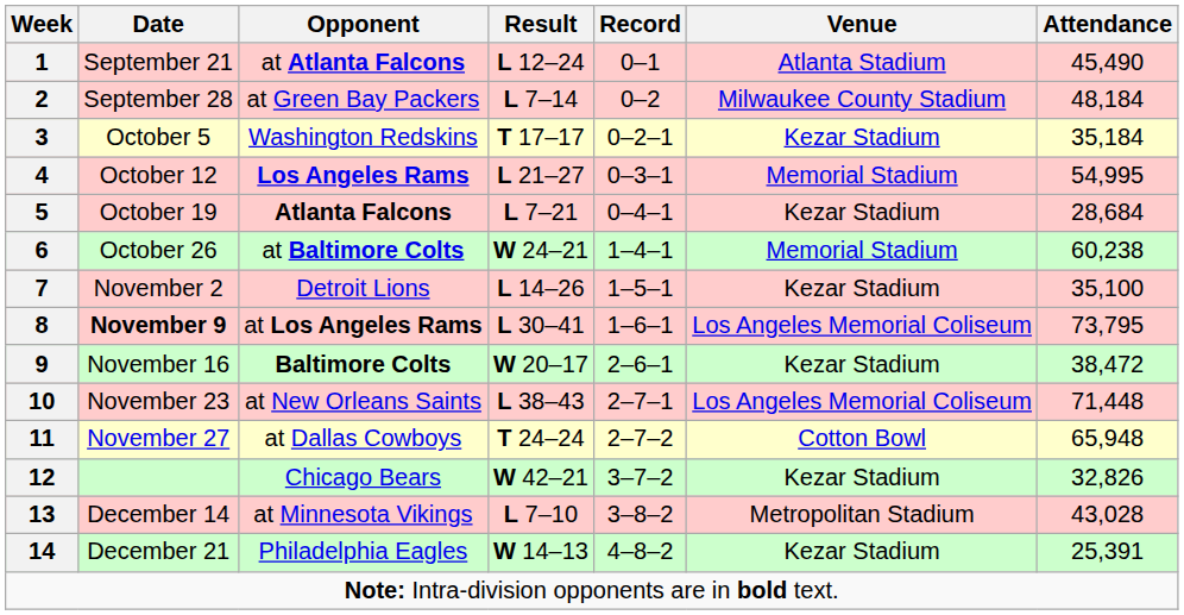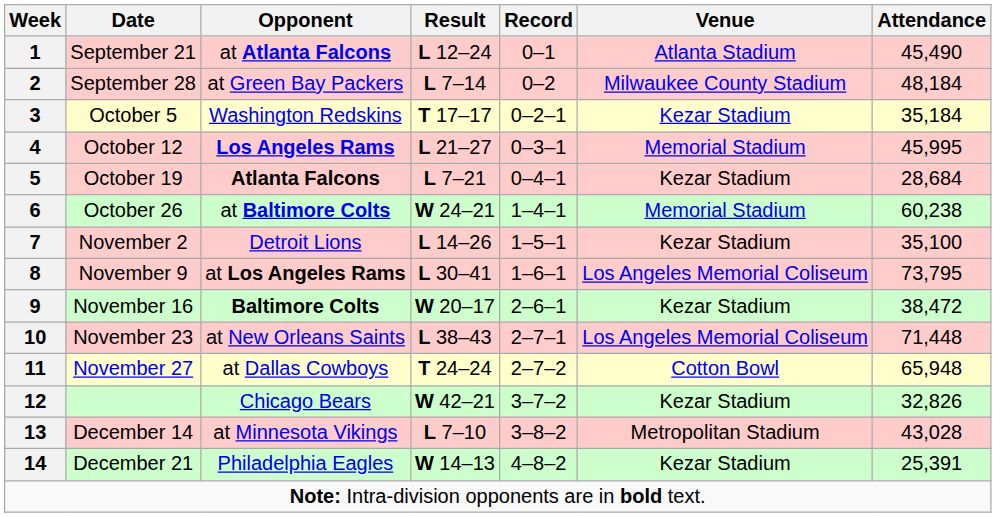4 | Attendance: 54,995 -> 45,995
8 | Date: bold -> normal
